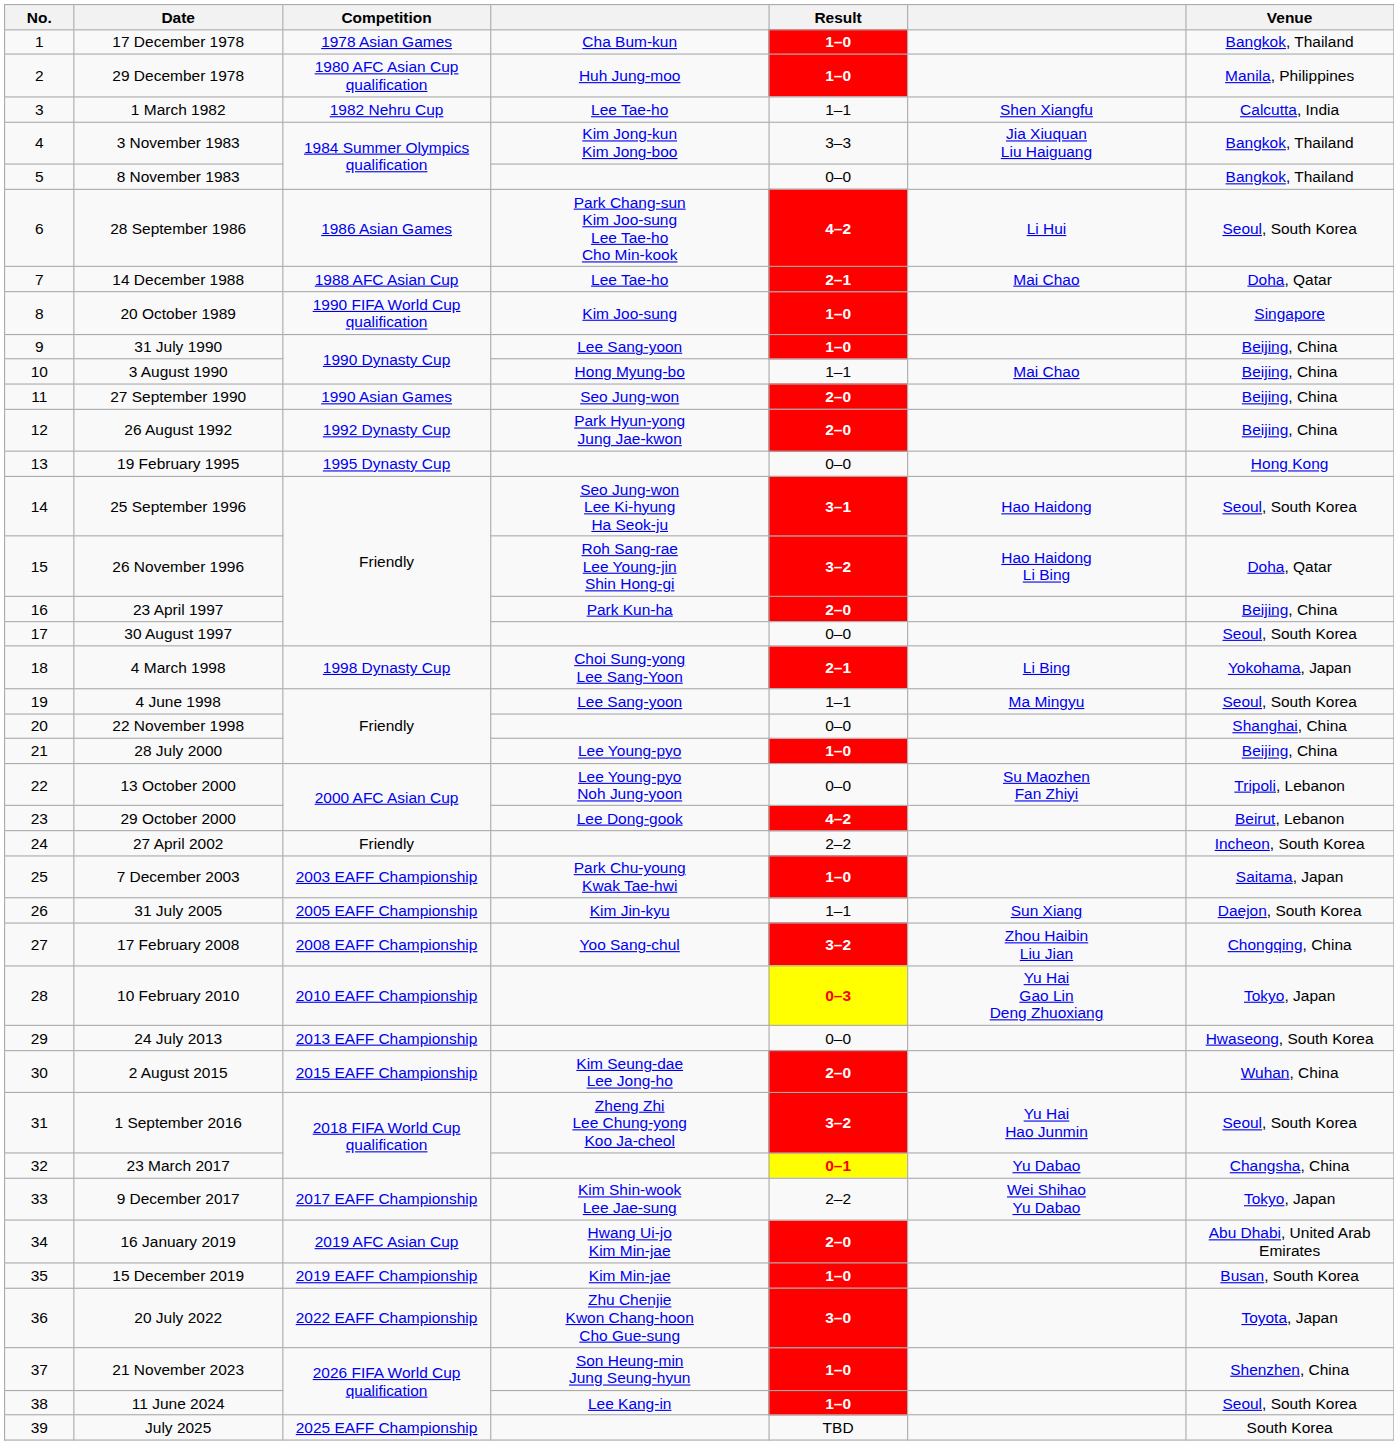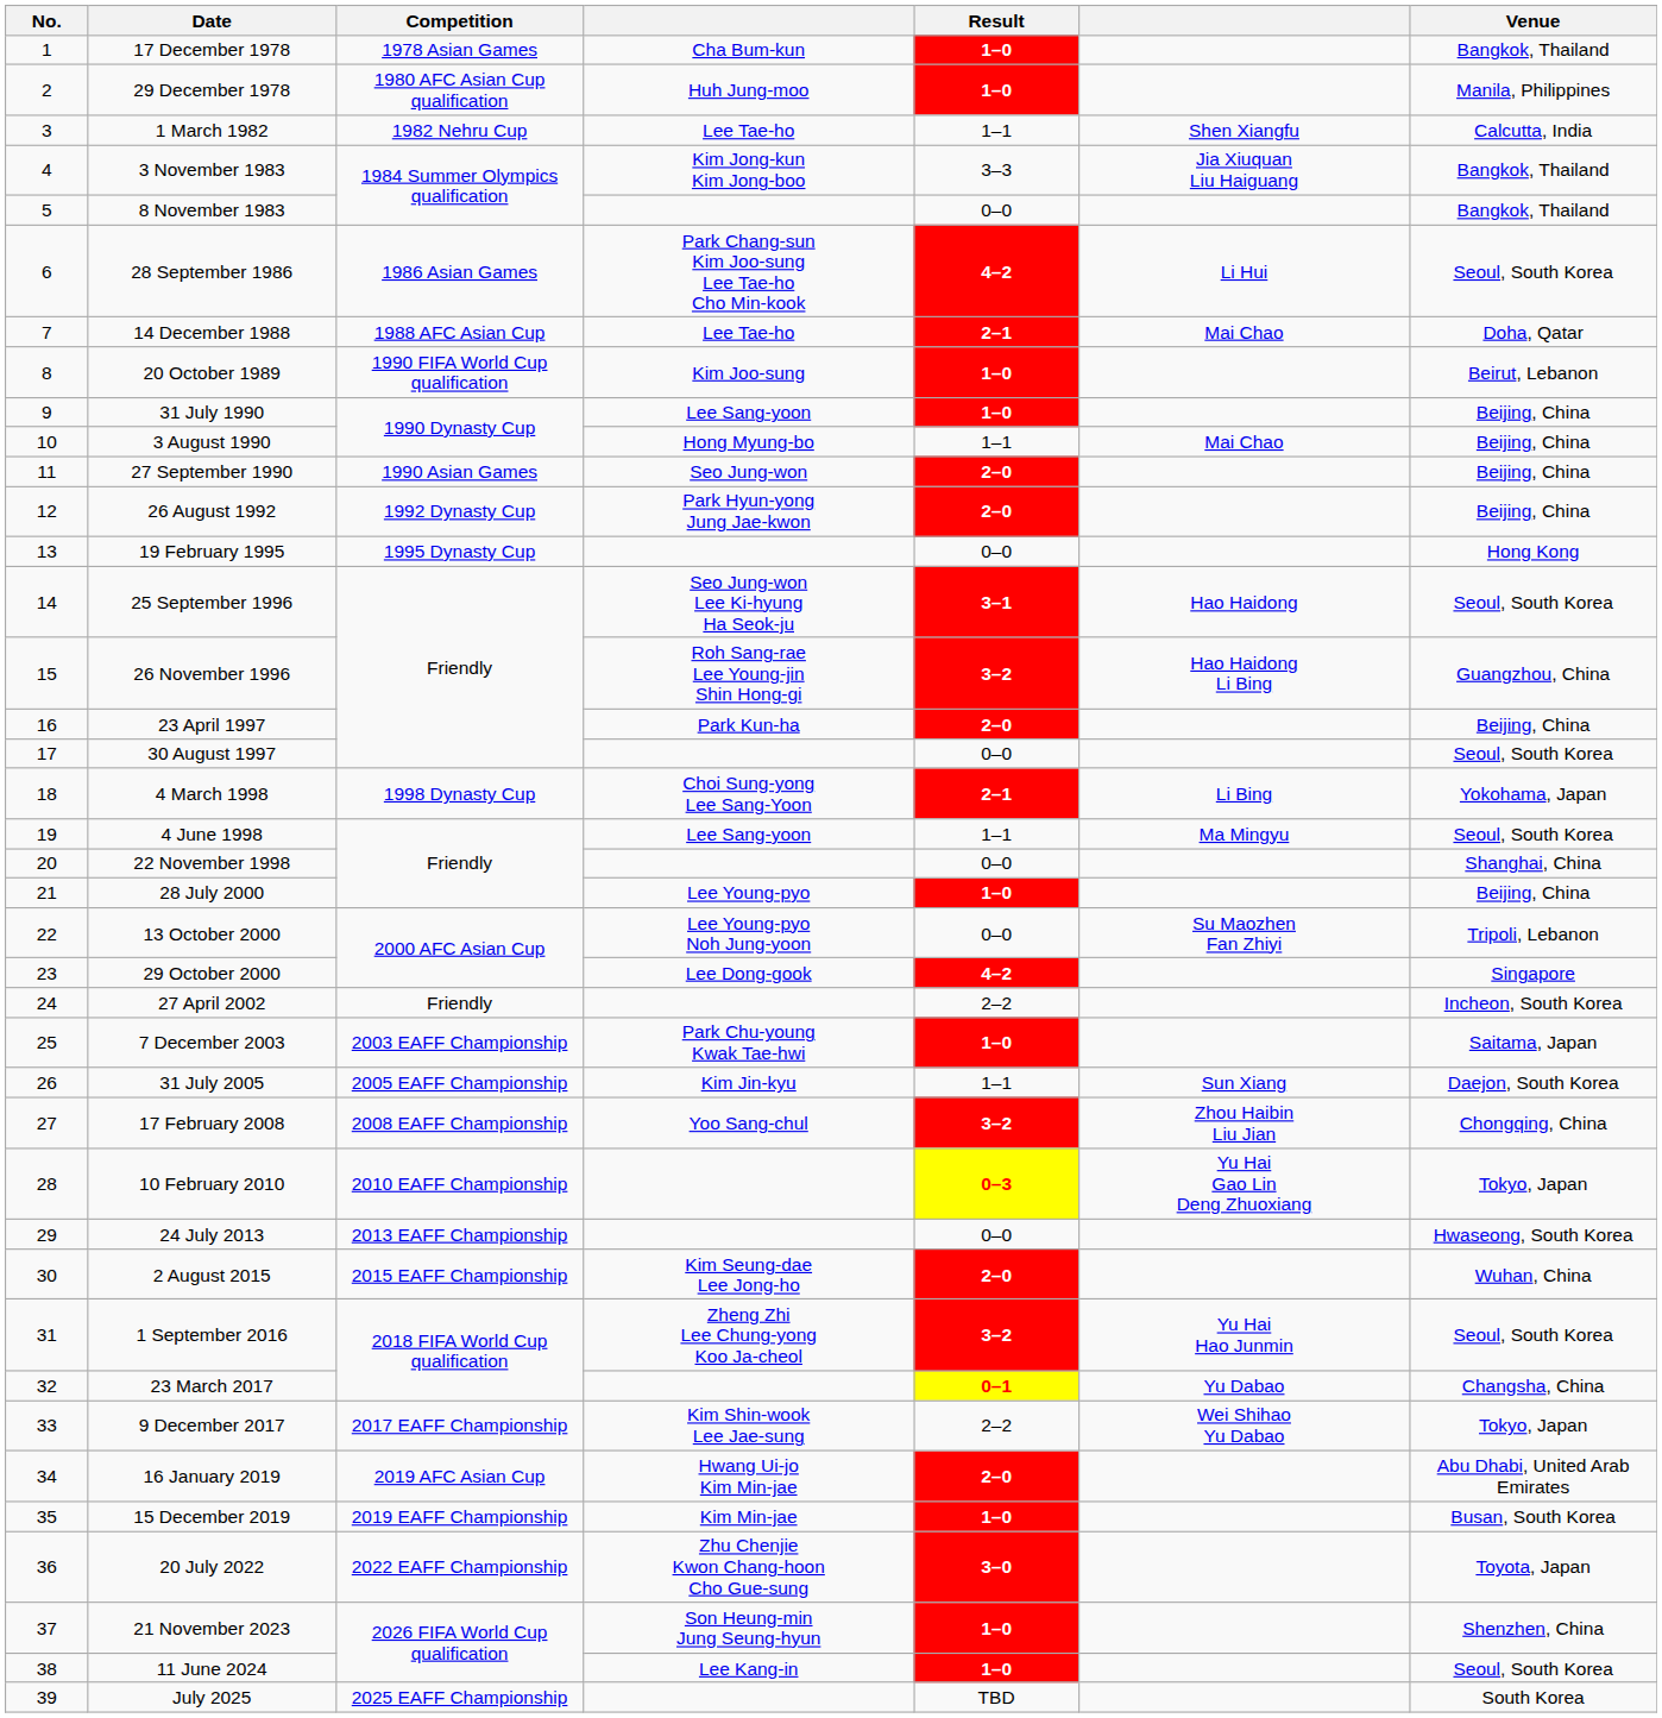20 October 1989 | Venue: Singapore -> Beirut, Lebanon
26 November 1996 | Venue: Doha, Qatar -> Guangzhou, China
29 October 2000 | Venue: Beirut, Lebanon -> Singapore
